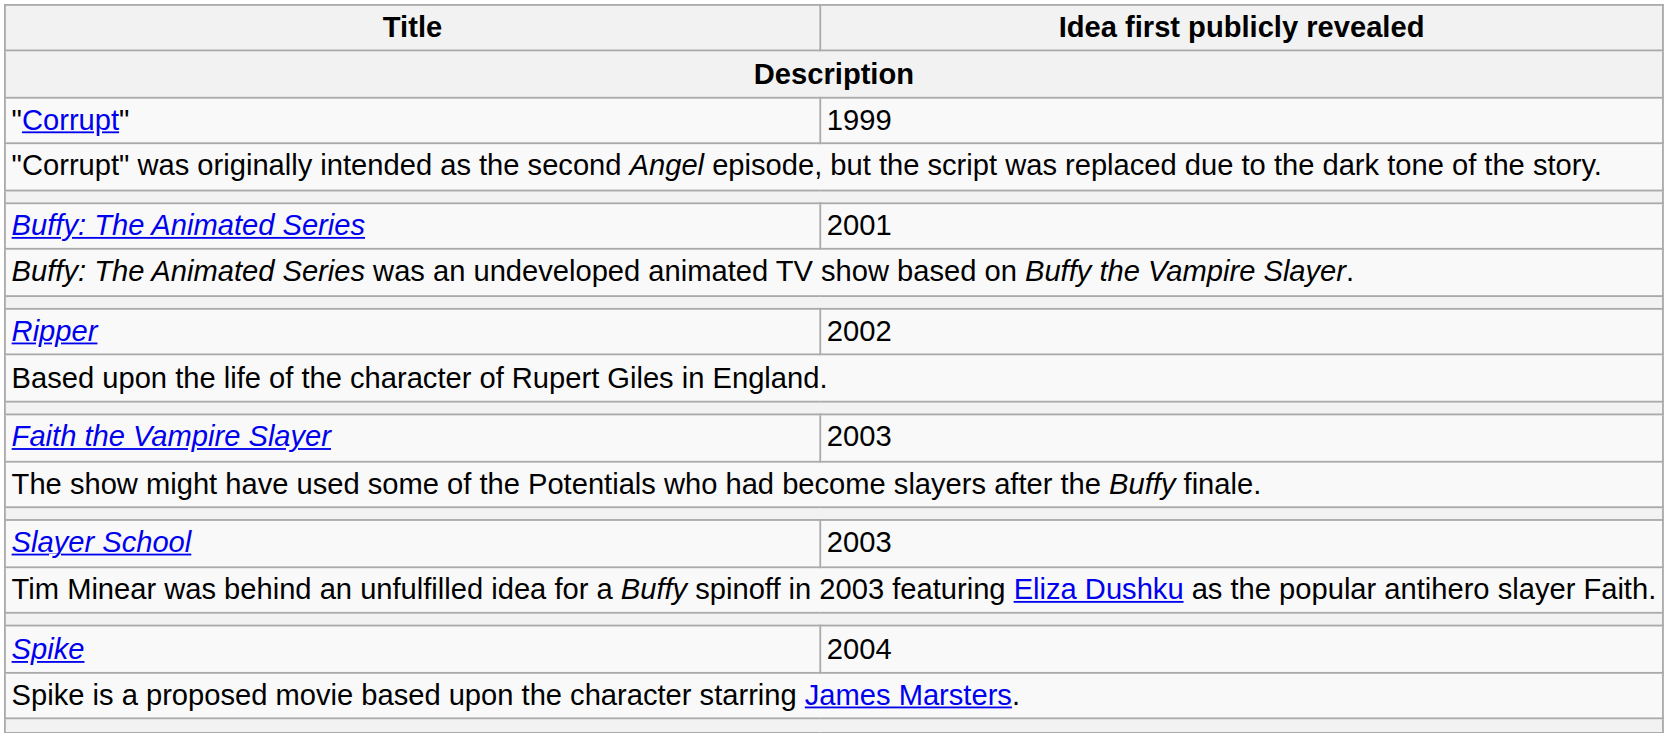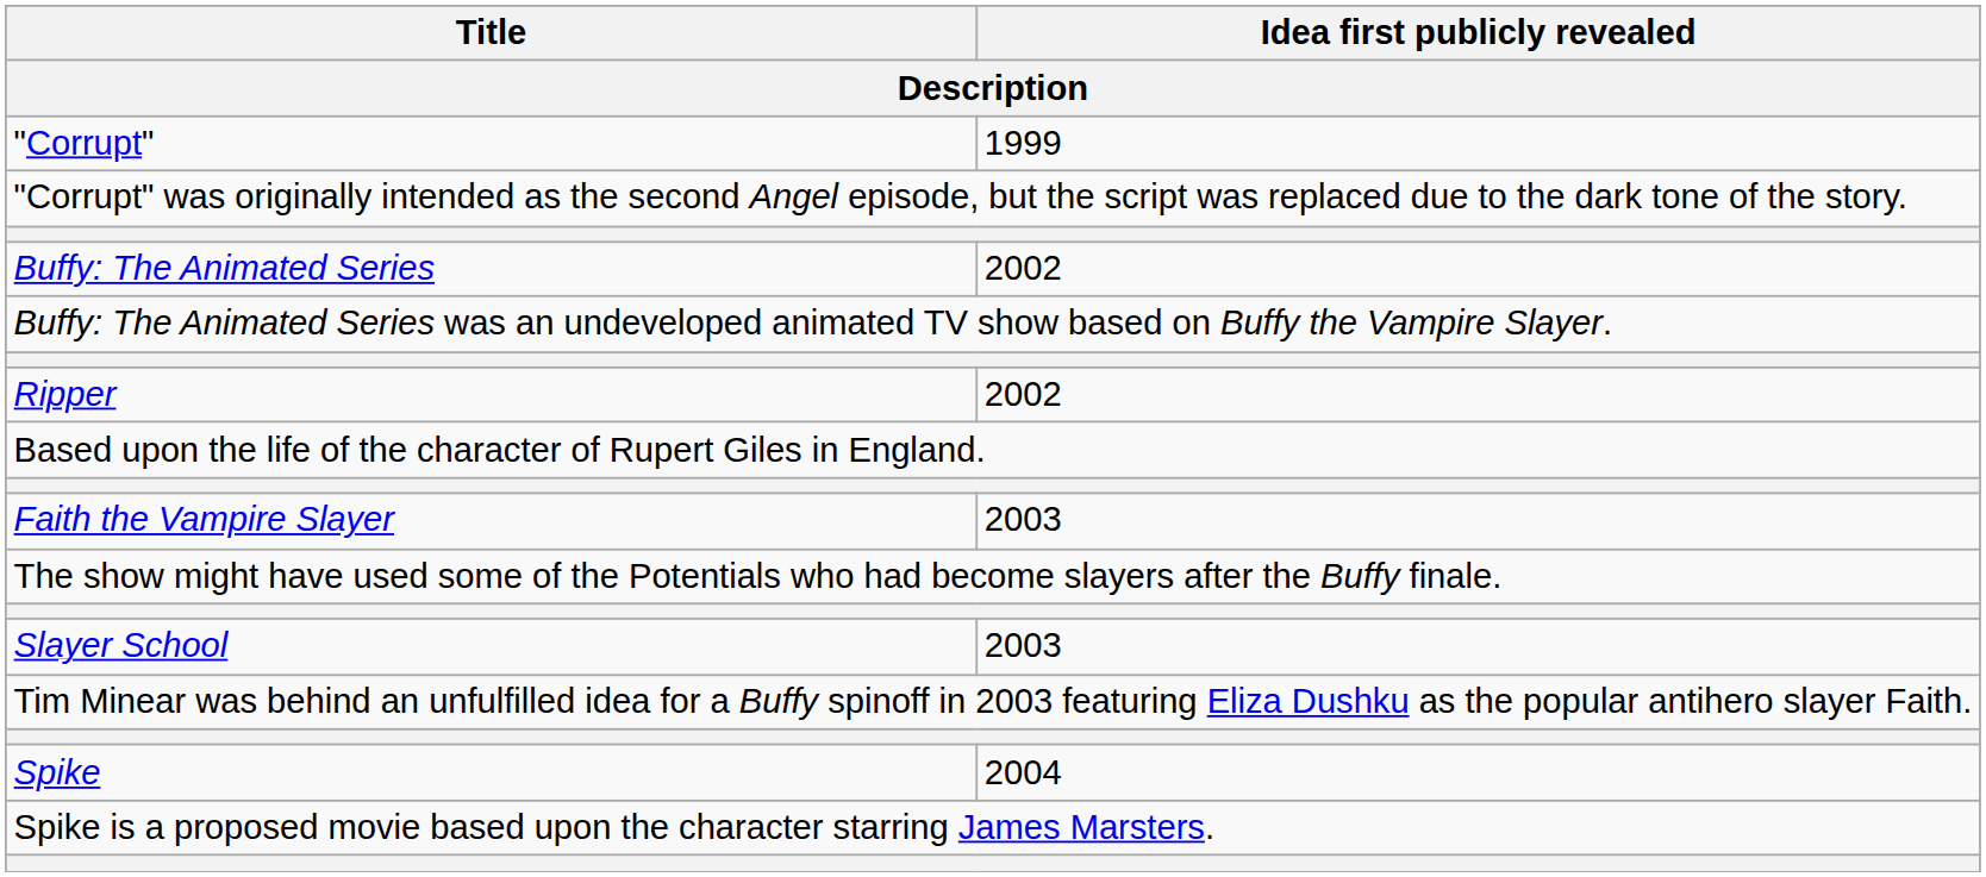row 6 | Idea first publicly revealed: 2001 -> 2002
